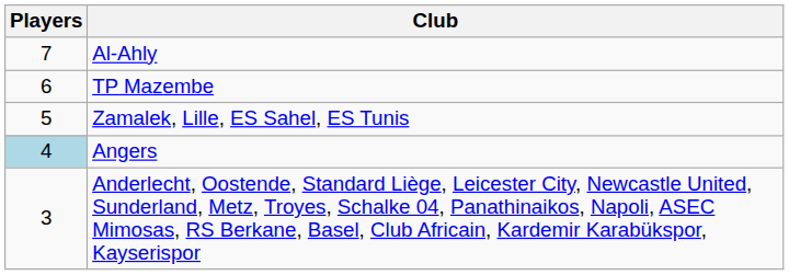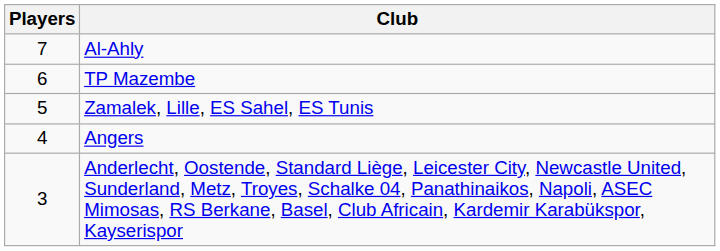Angers | Players: lightblue background -> no background
